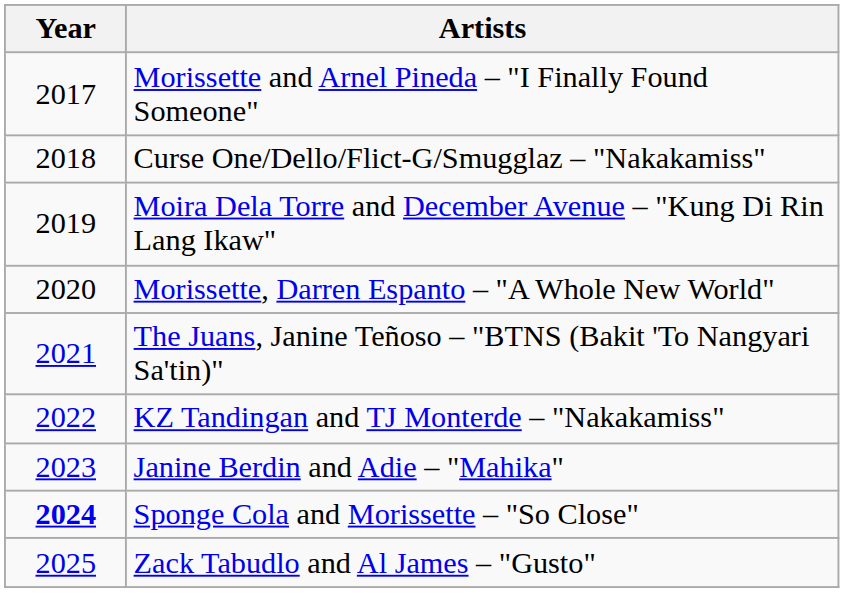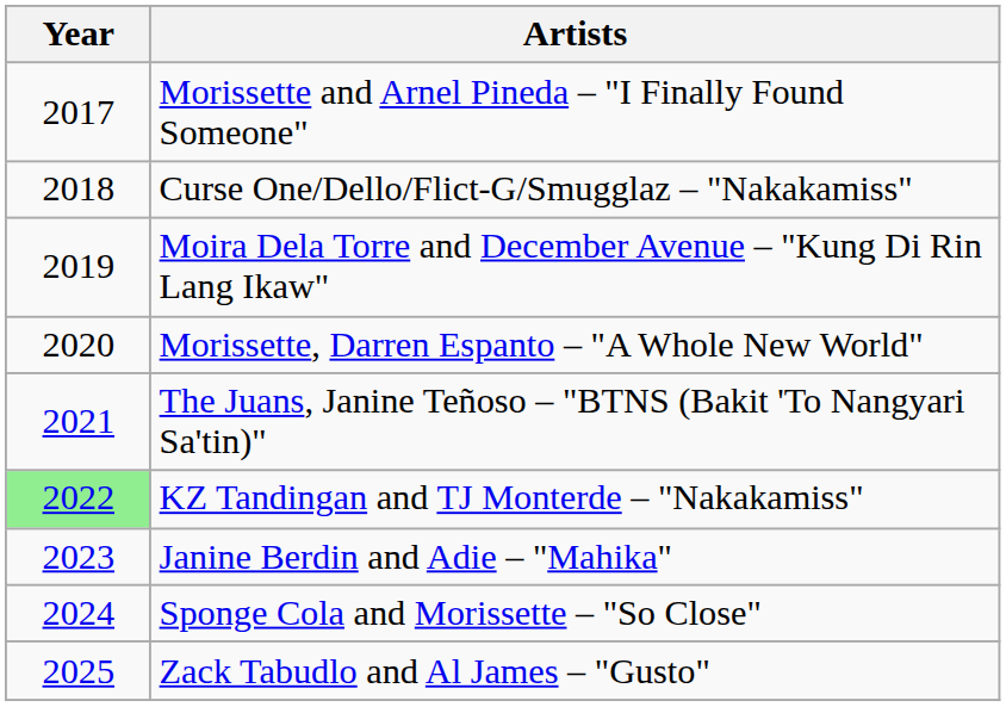KZ Tandingan and TJ Monterde – "Nakakamiss" | Year: no background -> lightgreen background
Sponge Cola and Morissette – "So Close" | Year: bold -> normal
